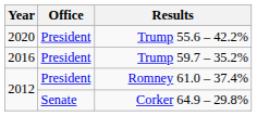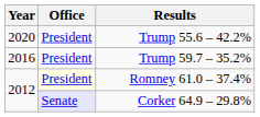Romney 61.0 – 37.4% | Office: no background -> lightyellow background
Corker 64.9 – 29.8% | Office: no background -> lavender background
